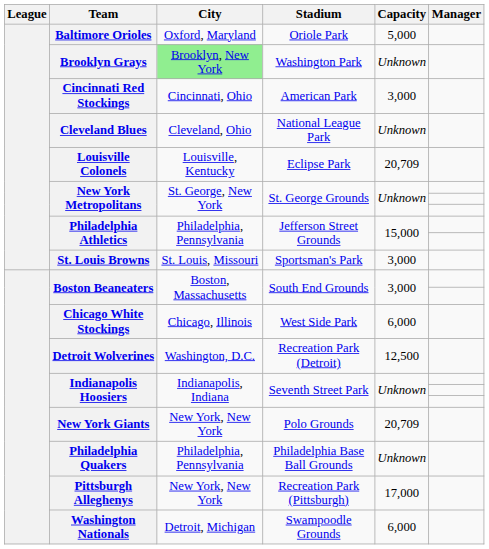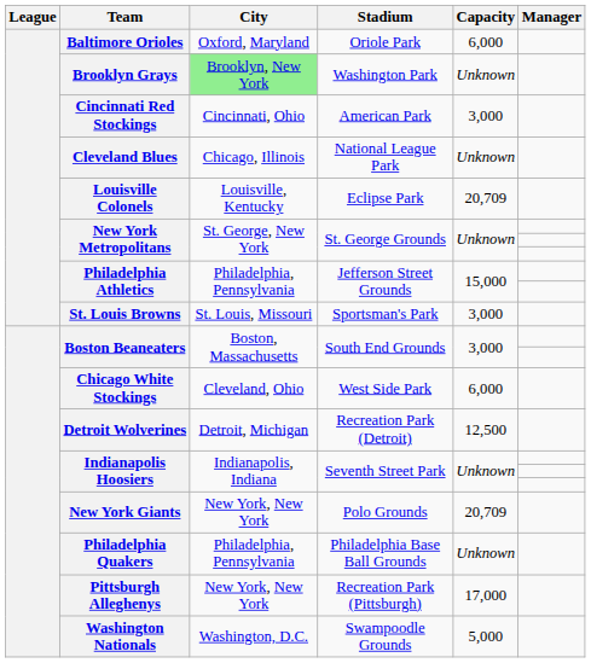Baltimore Orioles | Capacity: 5,000 -> 6,000
Cleveland Blues | City: Cleveland, Ohio -> Chicago, Illinois
Chicago White Stockings | City: Chicago, Illinois -> Cleveland, Ohio
Detroit Wolverines | City: Washington, D.C. -> Detroit, Michigan
Washington Nationals | City: Detroit, Michigan -> Washington, D.C.
Washington Nationals | Capacity: 6,000 -> 5,000
